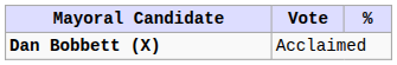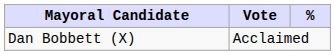Dan Bobbett (X) | Mayoral Candidate: bold -> normal
